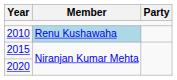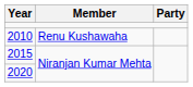2010 | Member: lightblue background -> no background
